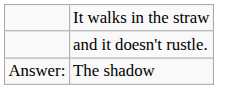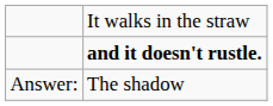row 2 | column 2: normal -> bold
